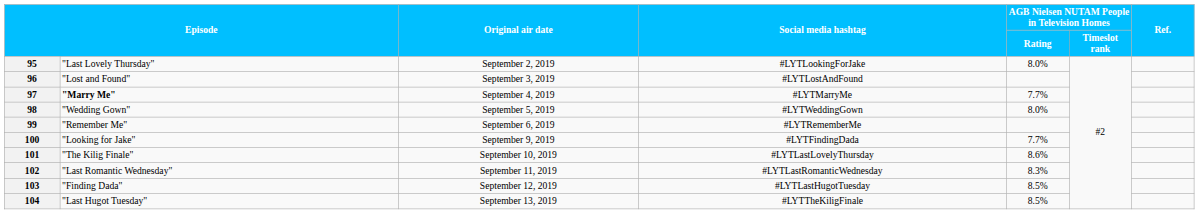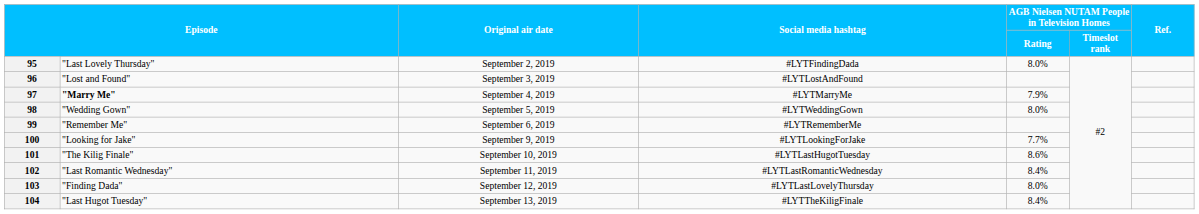95 | Social media hashtag: #LYTLookingForJake -> #LYTFindingDada
97 | AGB Nielsen NUTAM People in Television Homes / Rating: 7.7% -> 7.9%
100 | Social media hashtag: #LYTFindingDada -> #LYTLookingForJake
101 | Social media hashtag: #LYTLastLovelyThursday -> #LYTLastHugotTuesday
102 | AGB Nielsen NUTAM People in Television Homes / Rating: 8.3% -> 8.4%
103 | Social media hashtag: #LYTLastHugotTuesday -> #LYTLastLovelyThursday
103 | AGB Nielsen NUTAM People in Television Homes / Rating: 8.5% -> 8.0%
104 | AGB Nielsen NUTAM People in Television Homes / Rating: 8.5% -> 8.4%
